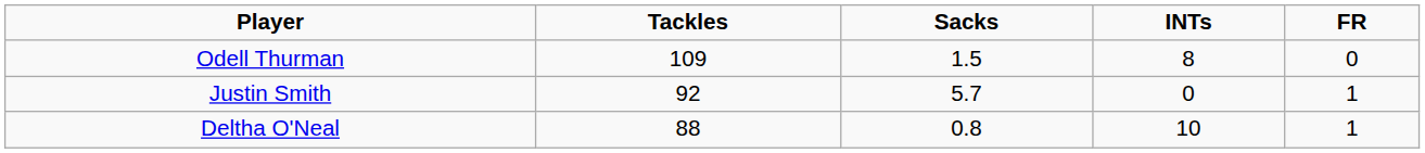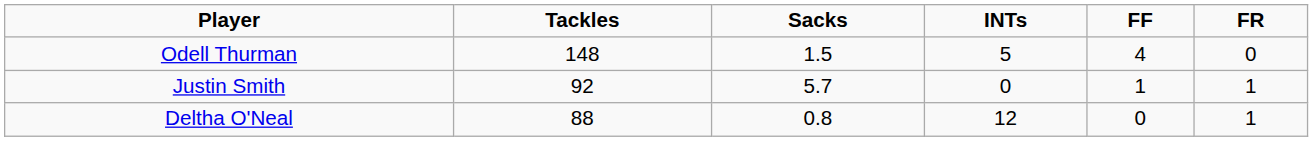+ column: FF | 4 | 1 | 0
Odell Thurman | Tackles: 109 -> 148
Odell Thurman | INTs: 8 -> 5
Deltha O'Neal | INTs: 10 -> 12
